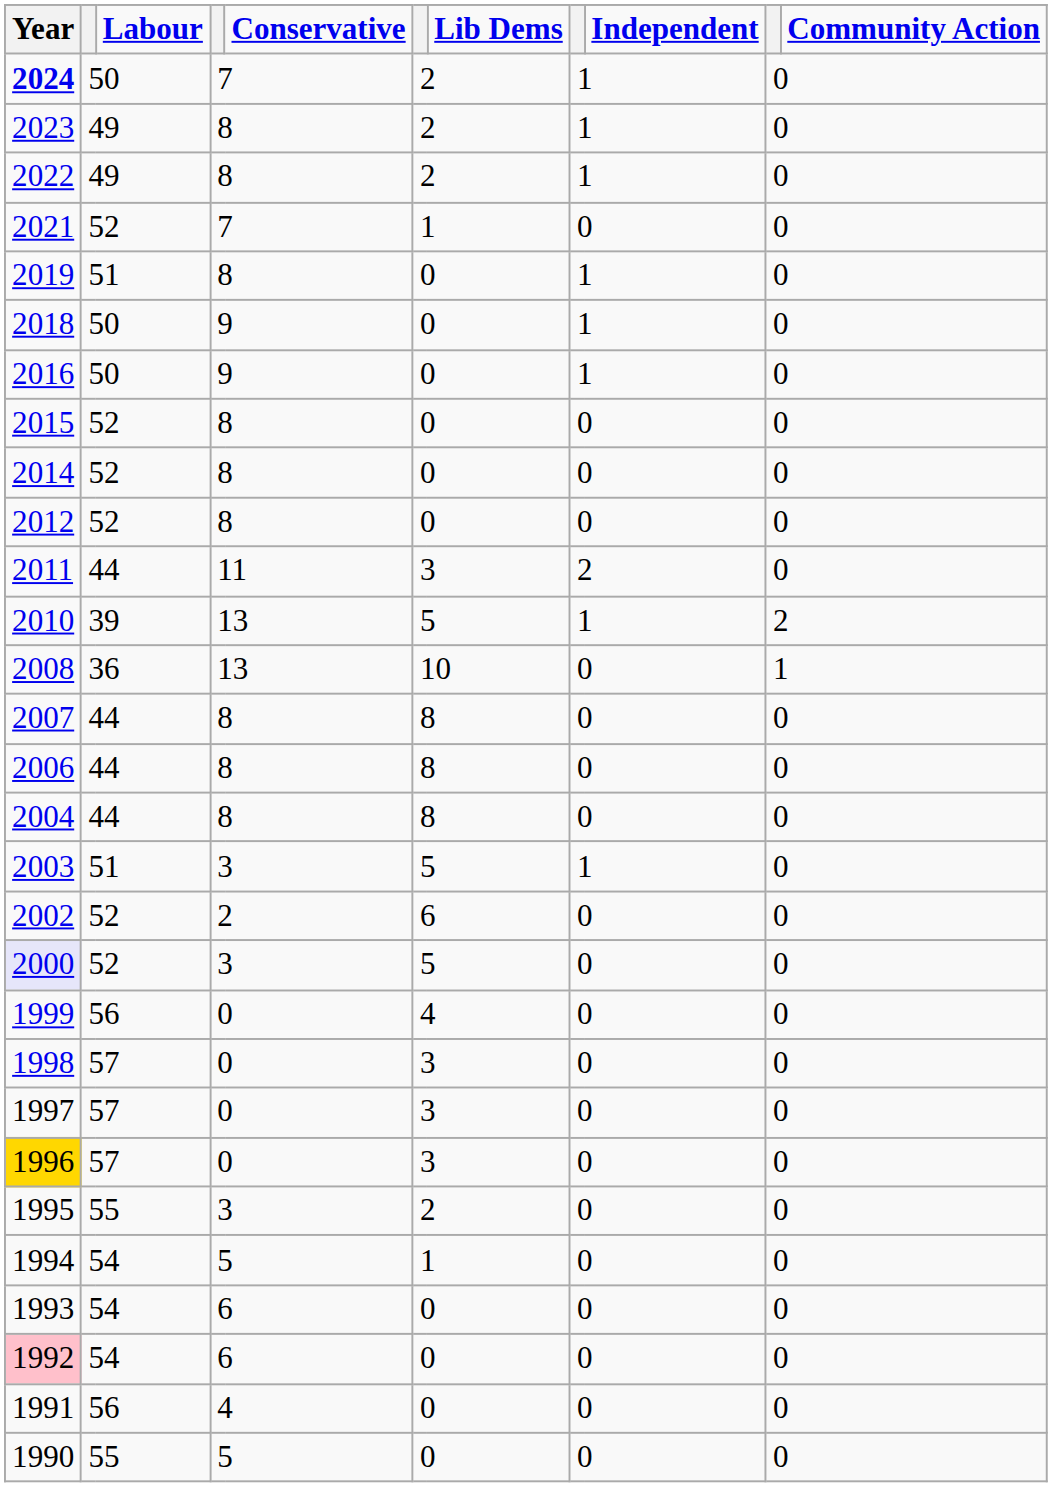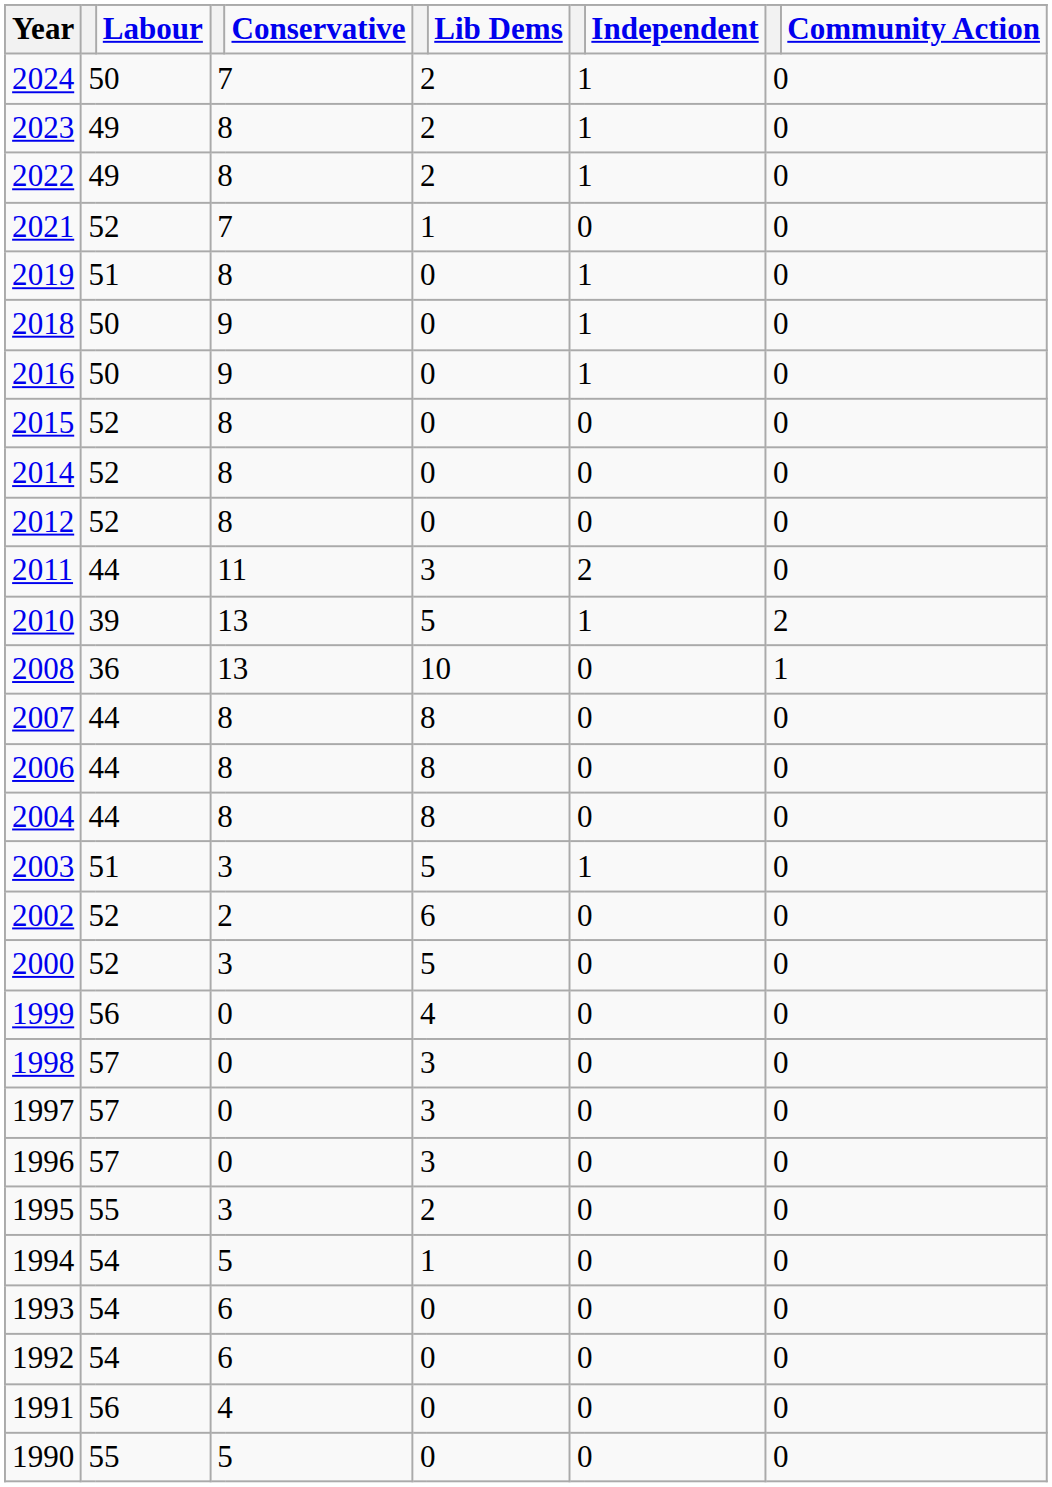2024 | Year: bold -> normal
2000 | Year: lavender background -> no background
1996 | Year: gold background -> no background
1992 | Year: pink background -> no background
